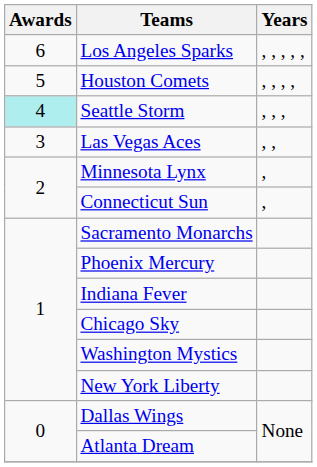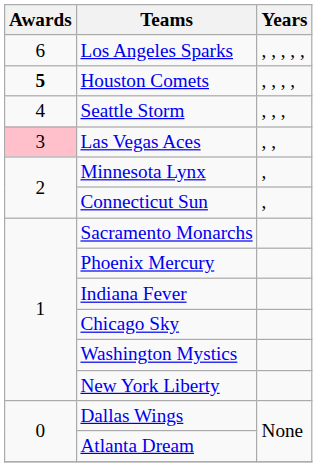Houston Comets | Awards: normal -> bold
Seattle Storm | Awards: paleturquoise background -> no background
Las Vegas Aces | Awards: no background -> pink background
